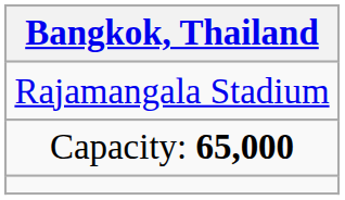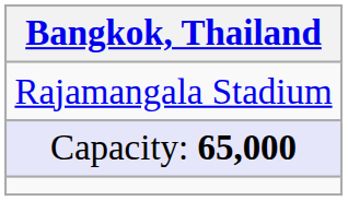row 3 | column 1: no background -> lavender background
